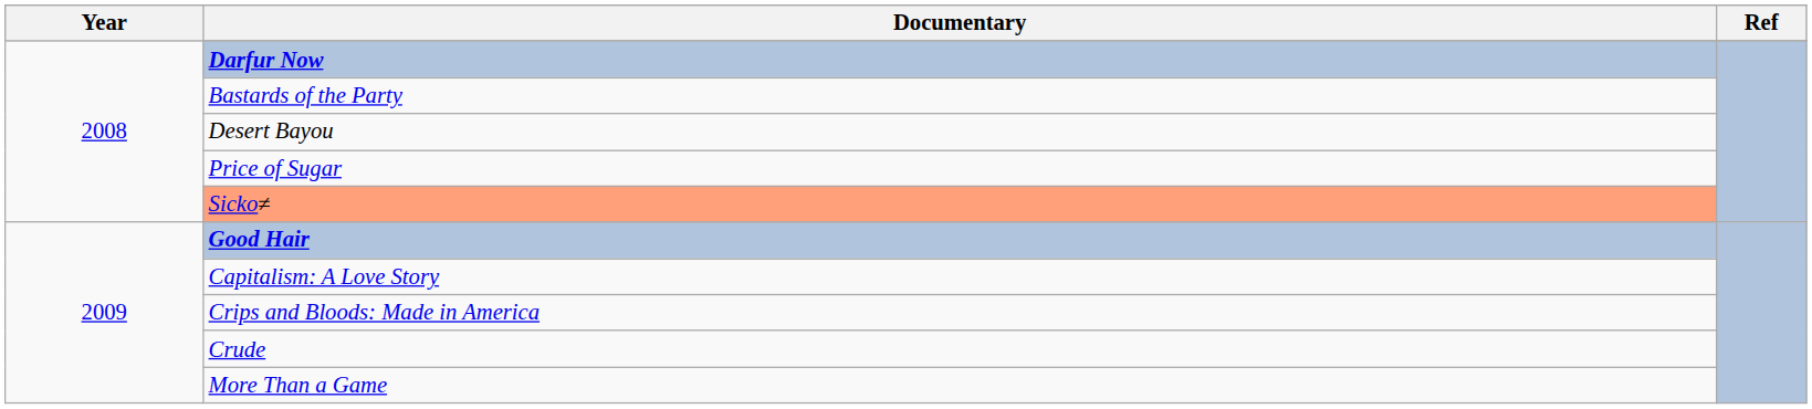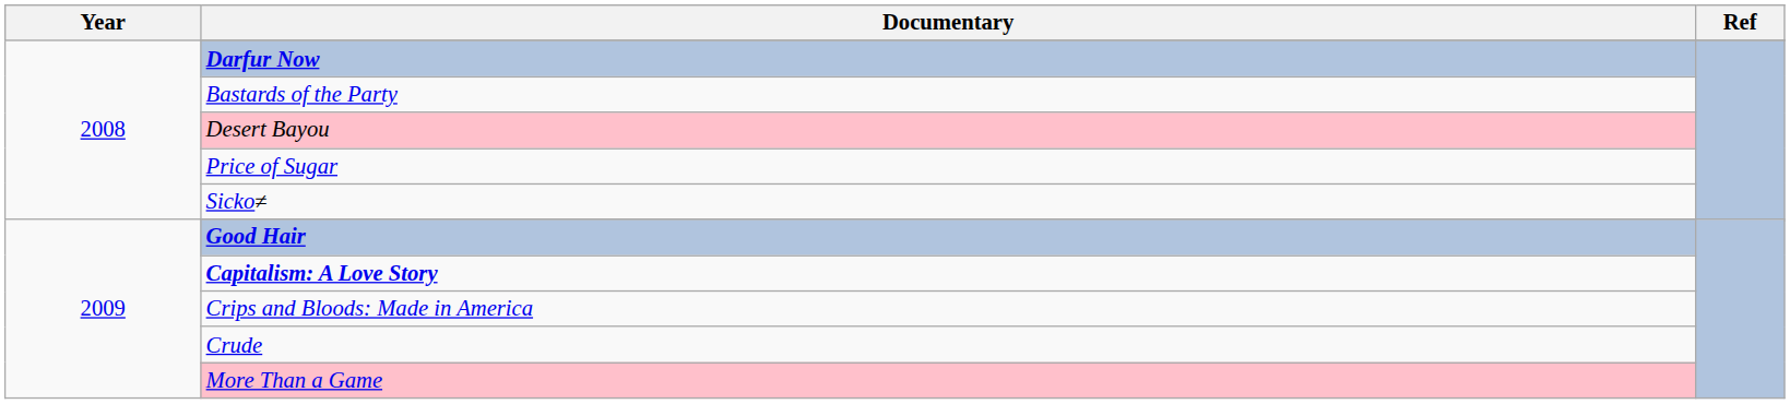Desert Bayou | Documentary: no background -> pink background
Sicko≠ | Documentary: lightsalmon background -> no background
Capitalism: A Love Story | Documentary: normal -> bold
More Than a Game | Documentary: no background -> pink background
